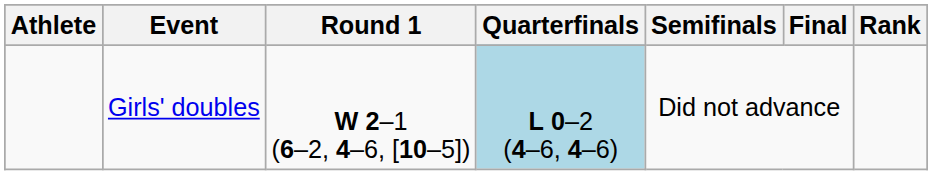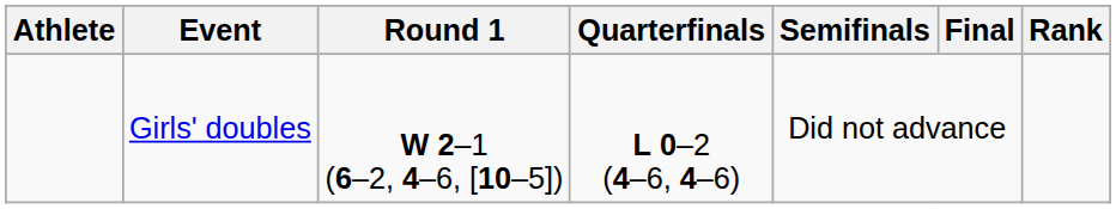Girls' doubles | Quarterfinals: lightblue background -> no background
